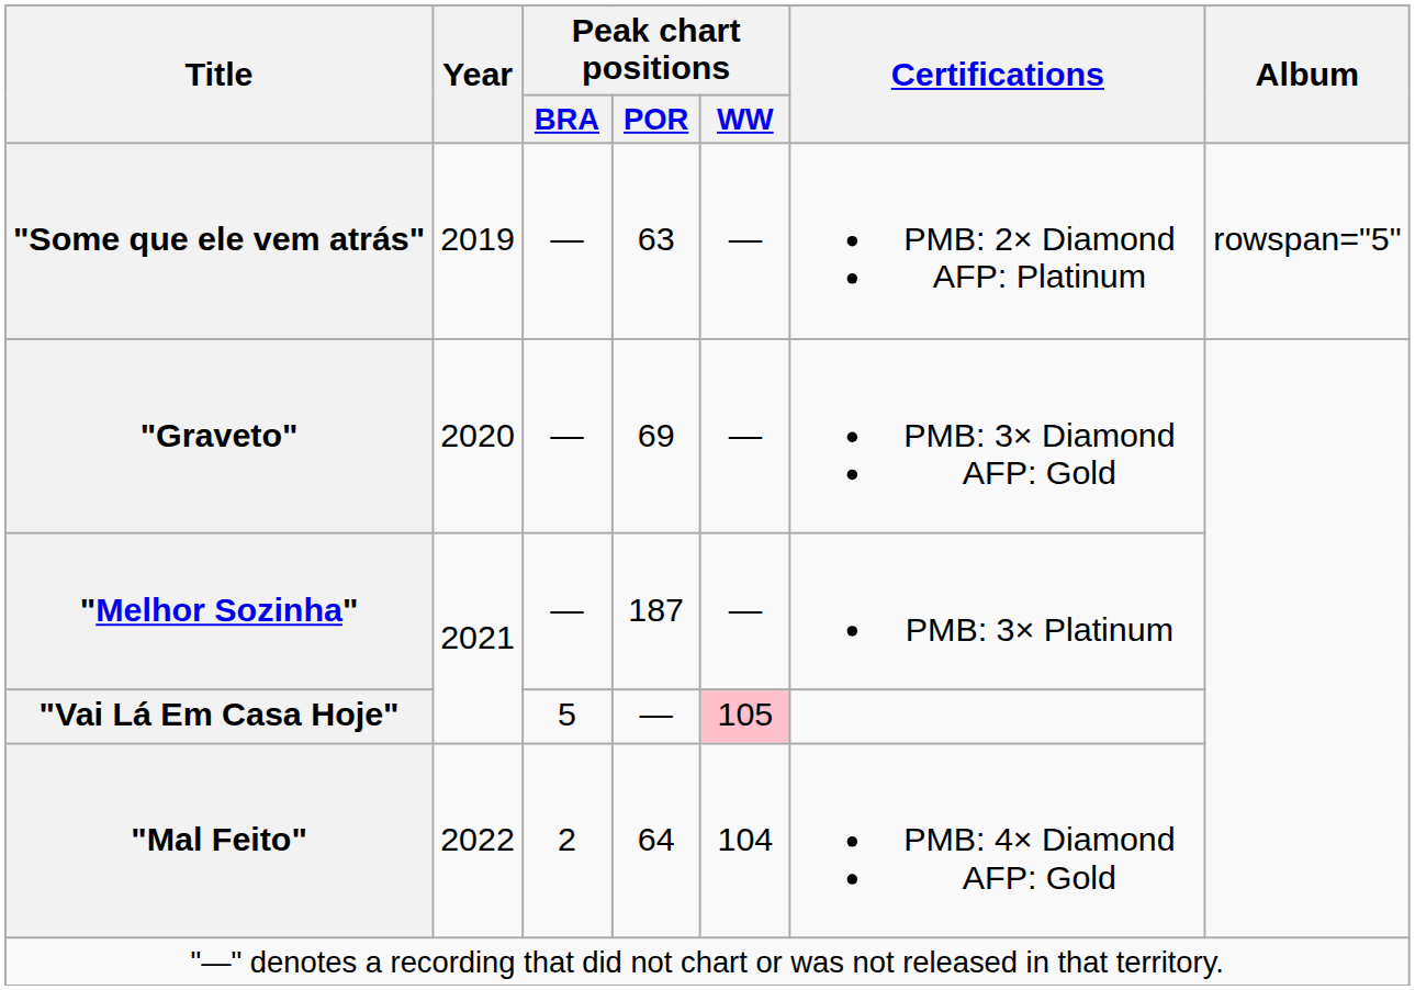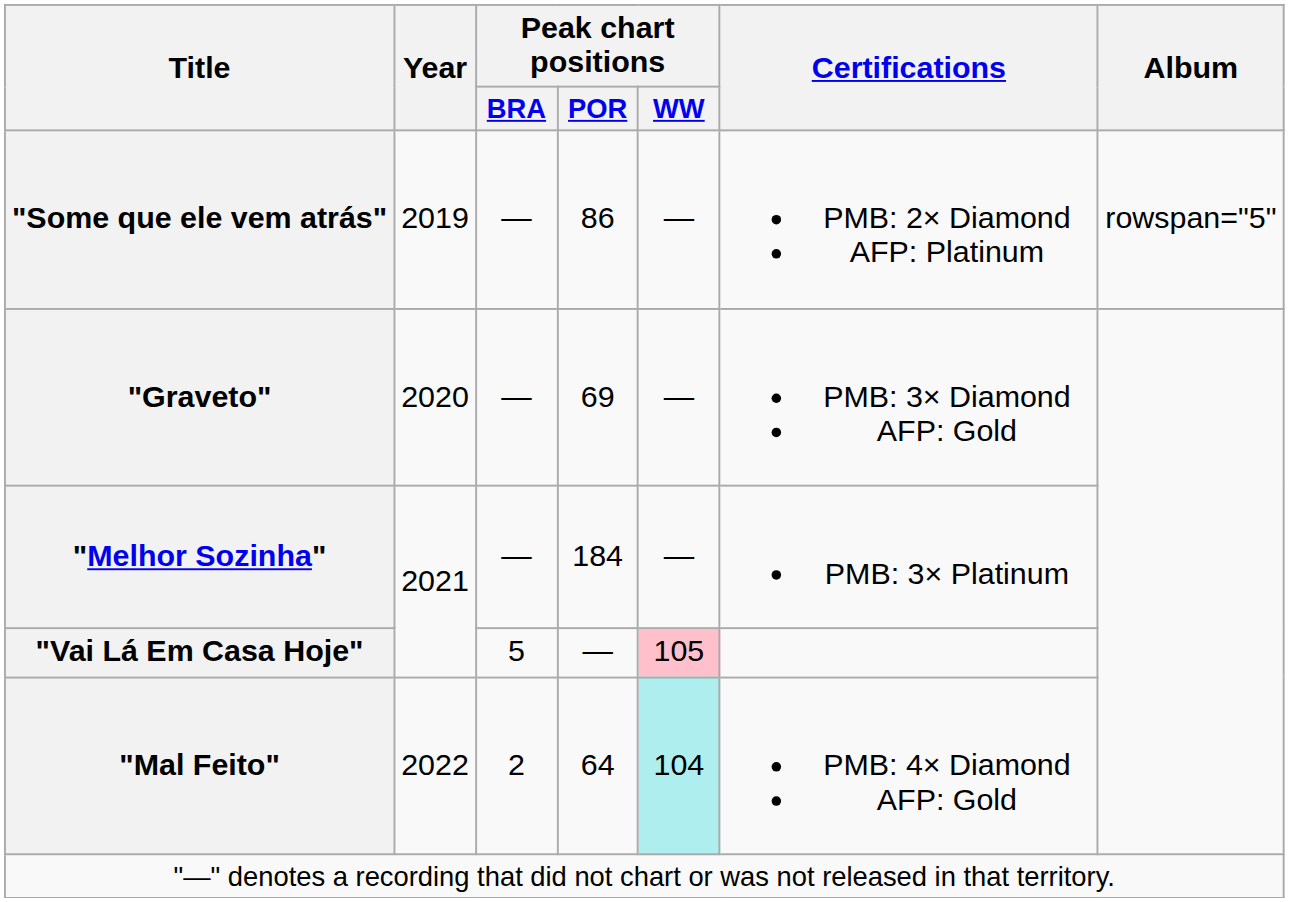"Some que ele vem atrás" | Peak chart positions / POR: 63 -> 86
"Melhor Sozinha" | Peak chart positions / POR: 187 -> 184
"Mal Feito" | Peak chart positions / WW: no background -> paleturquoise background
